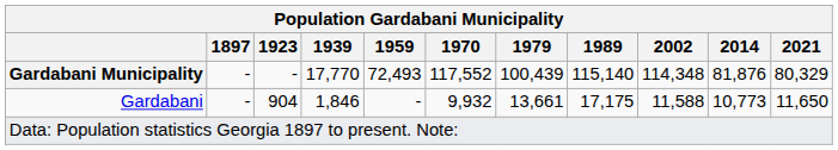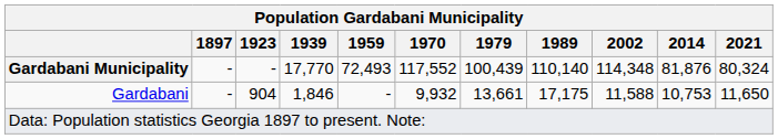Gardabani Municipality | 1989: 115,140 -> 110,140
Gardabani Municipality | 2021: 80,329 -> 80,324
Gardabani | 2014: 10,773 -> 10,753
